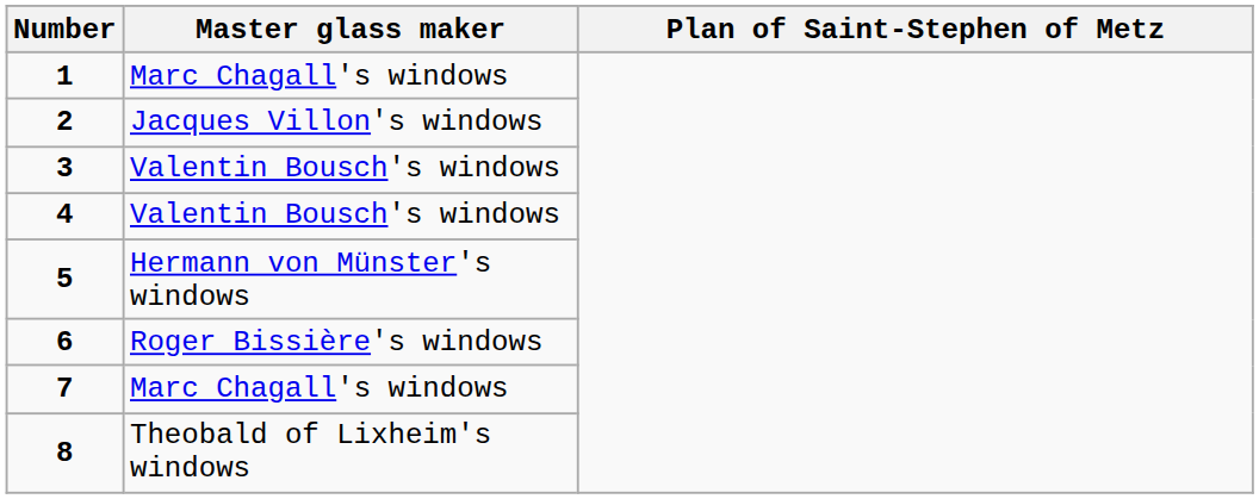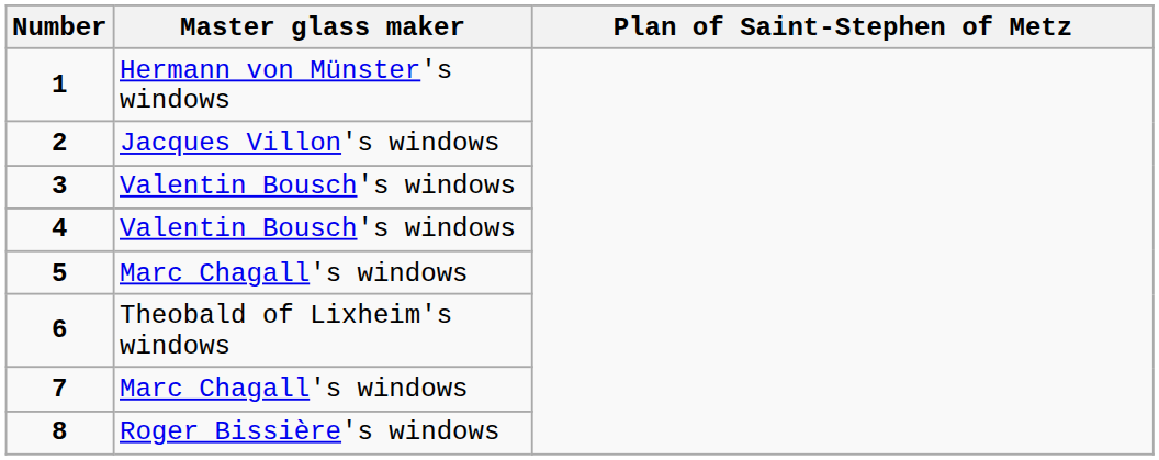1 | Master glass maker: Marc Chagall's windows -> Hermann von Münster's windows
5 | Master glass maker: Hermann von Münster's windows -> Marc Chagall's windows
6 | Master glass maker: Roger Bissière's windows -> Theobald of Lixheim's windows
8 | Master glass maker: Theobald of Lixheim's windows -> Roger Bissière's windows
